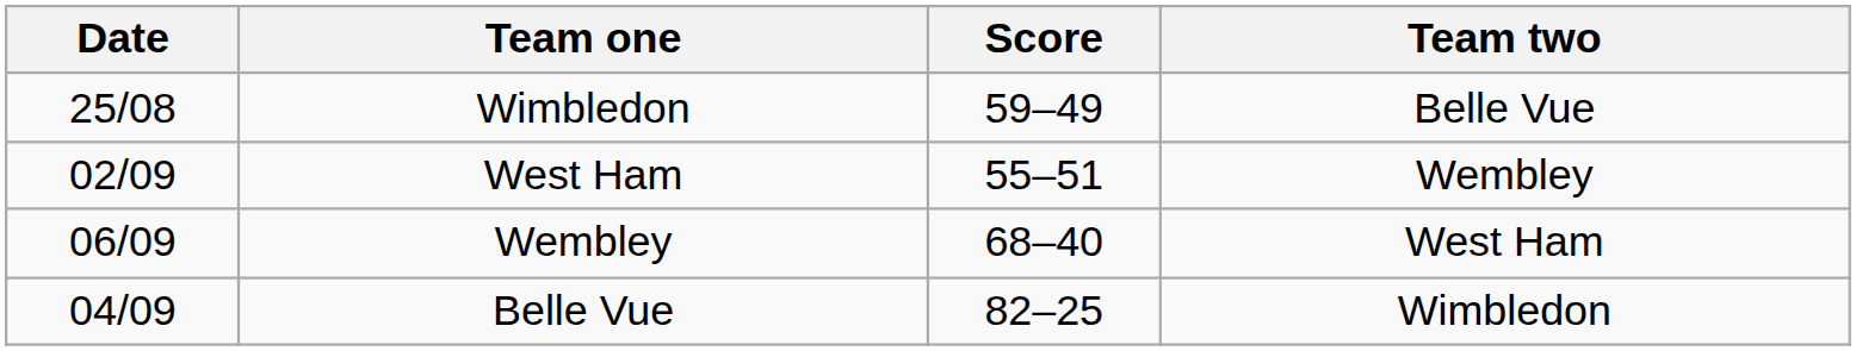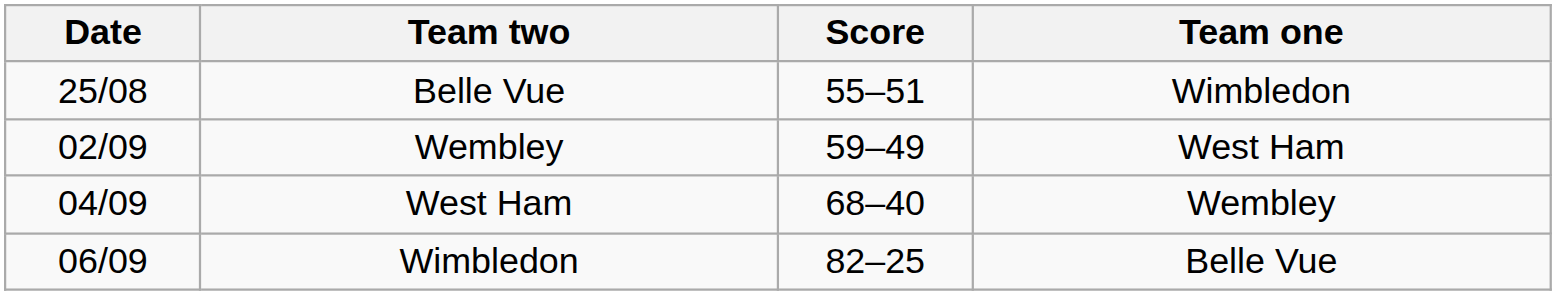columns swapped: Team one <-> Team two
row 2 | Score: 59–49 -> 55–51
row 3 | Score: 55–51 -> 59–49
row 4 | Date: 06/09 -> 04/09
row 5 | Date: 04/09 -> 06/09
